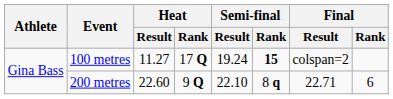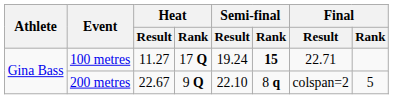100 metres | Final / Result: colspan=2 -> 22.71
200 metres | Heat / Result: 22.60 -> 22.67
200 metres | Final / Result: 22.71 -> colspan=2
200 metres | Final / Rank: 6 -> 5
